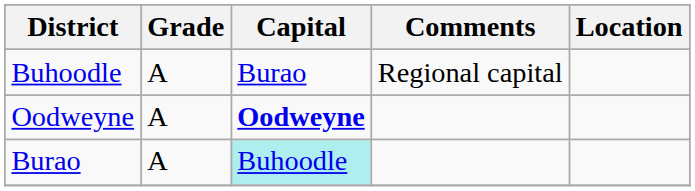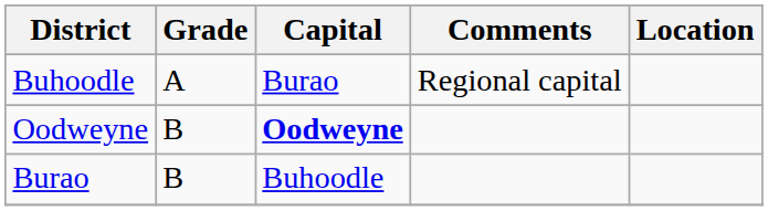row 3 | Grade: A -> B
row 4 | Grade: A -> B
row 4 | Capital: paleturquoise background -> no background
